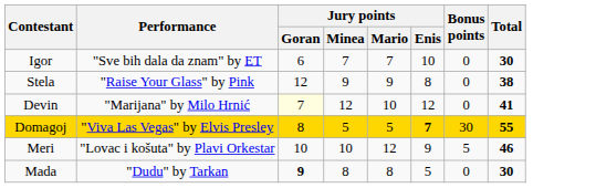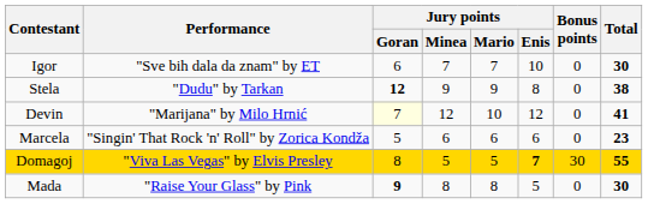Stela | Performance: "Raise Your Glass" by Pink -> "Dudu" by Tarkan
Stela | Jury points / Goran: normal -> bold
+ row: Marcela | "Singin' That Rock 'n' Roll" by Zorica Kondža | 5 | 6 | 6 | 6 | 0 | 23
- row: Meri | "Lovac i košuta" by Plavi Orkestar | 10 | 10 | 12 | 9 | 5 | 46
Mada | Performance: "Dudu" by Tarkan -> "Raise Your Glass" by Pink
